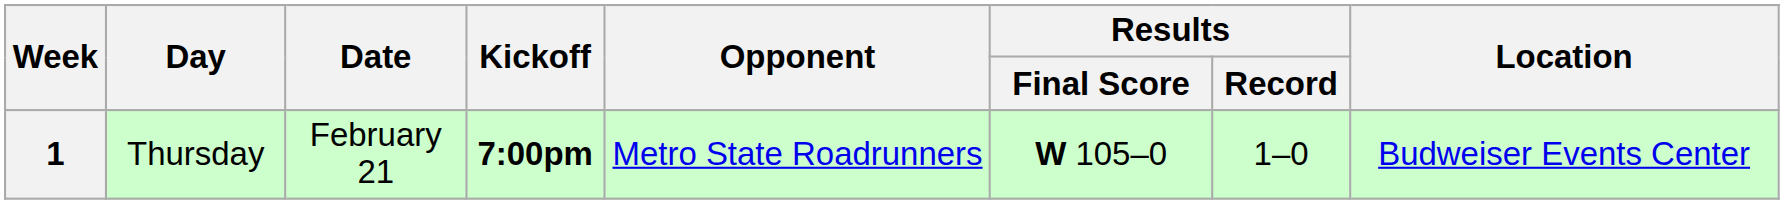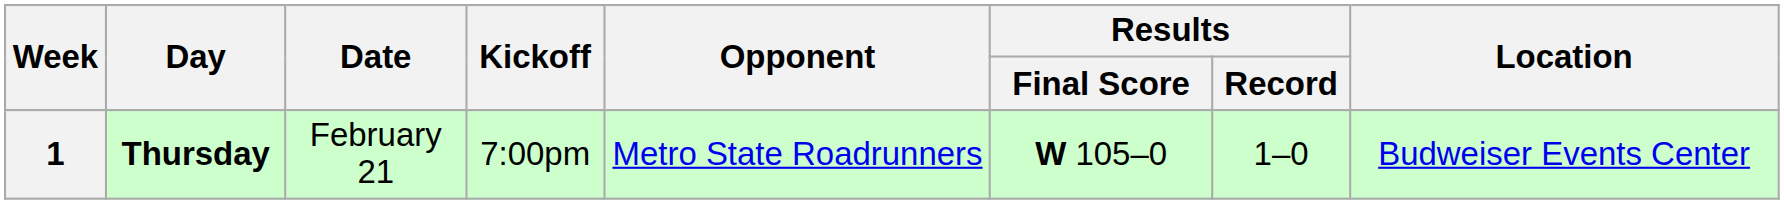1 | Day: normal -> bold
1 | Kickoff: bold -> normal
